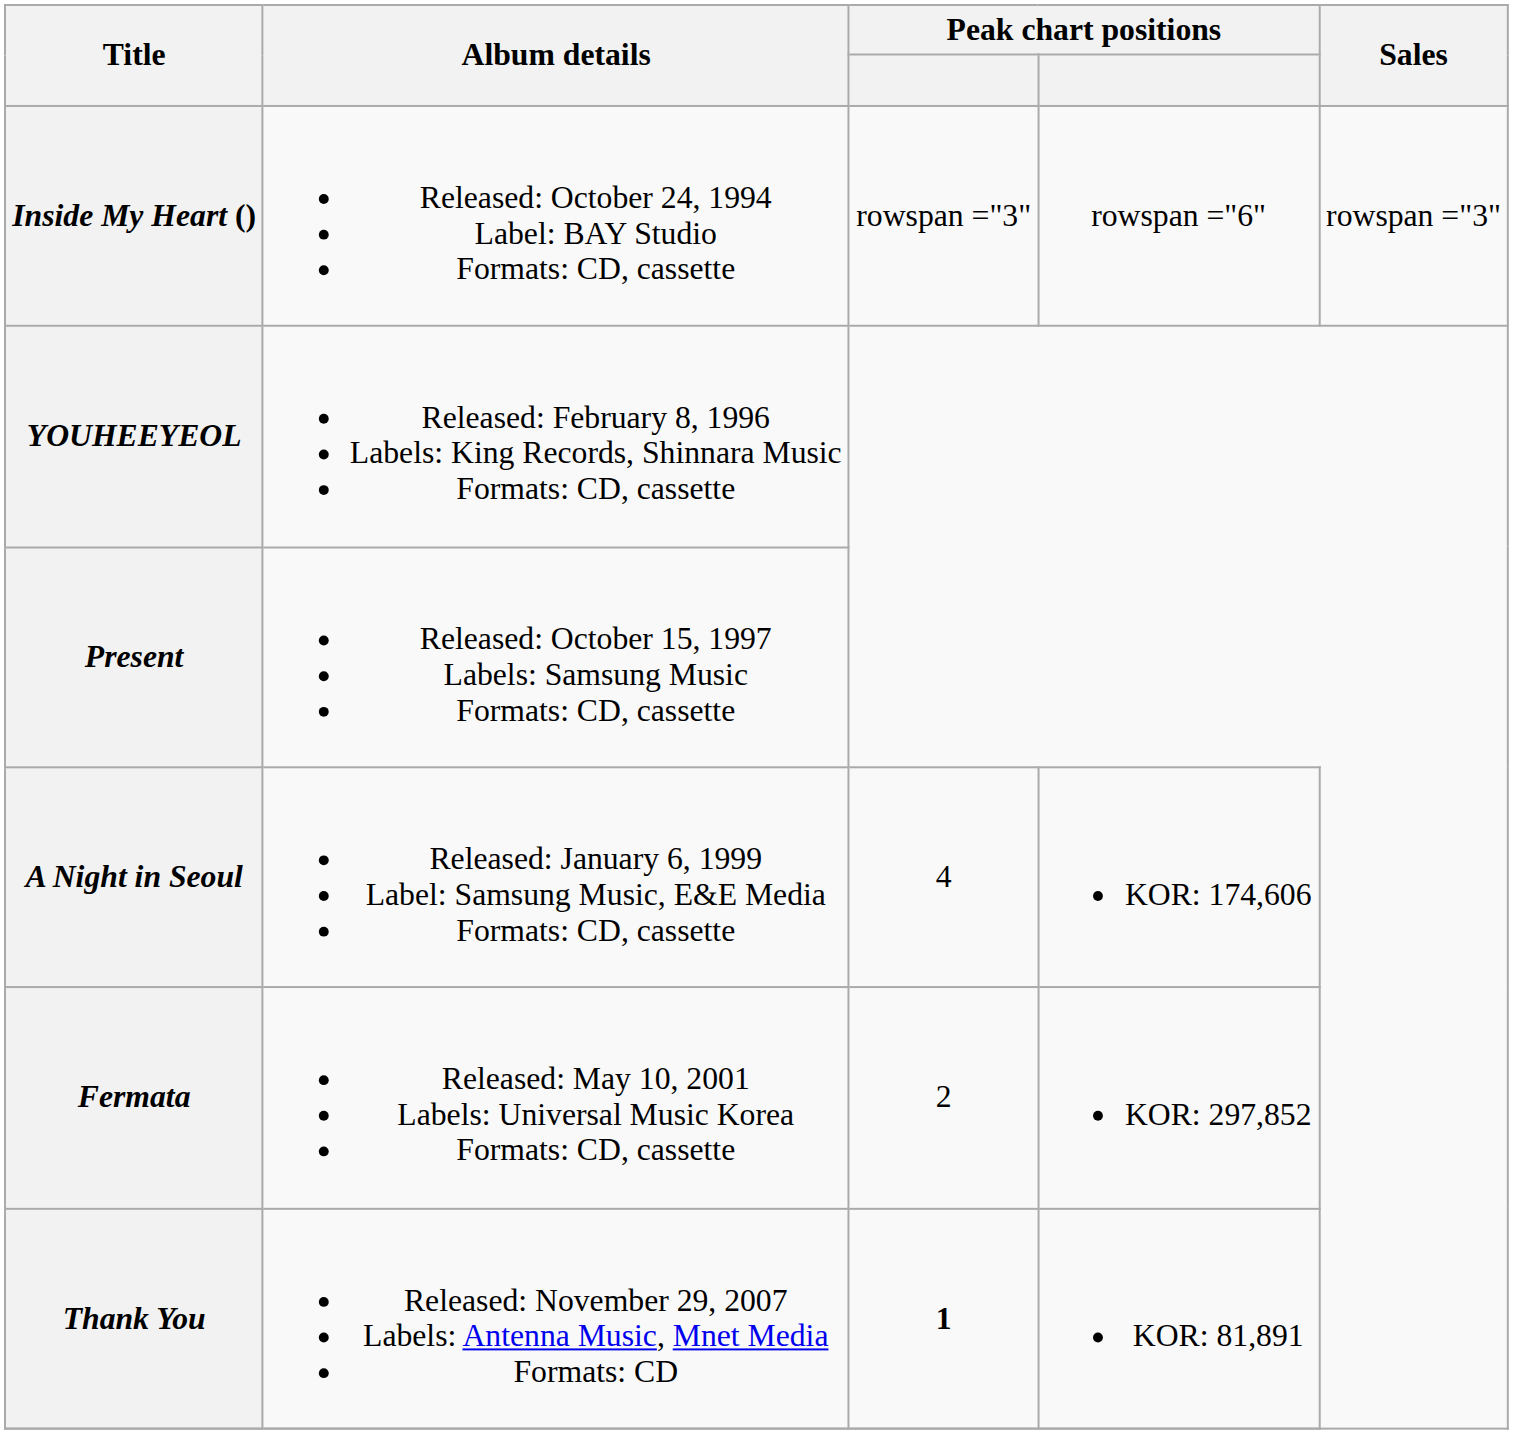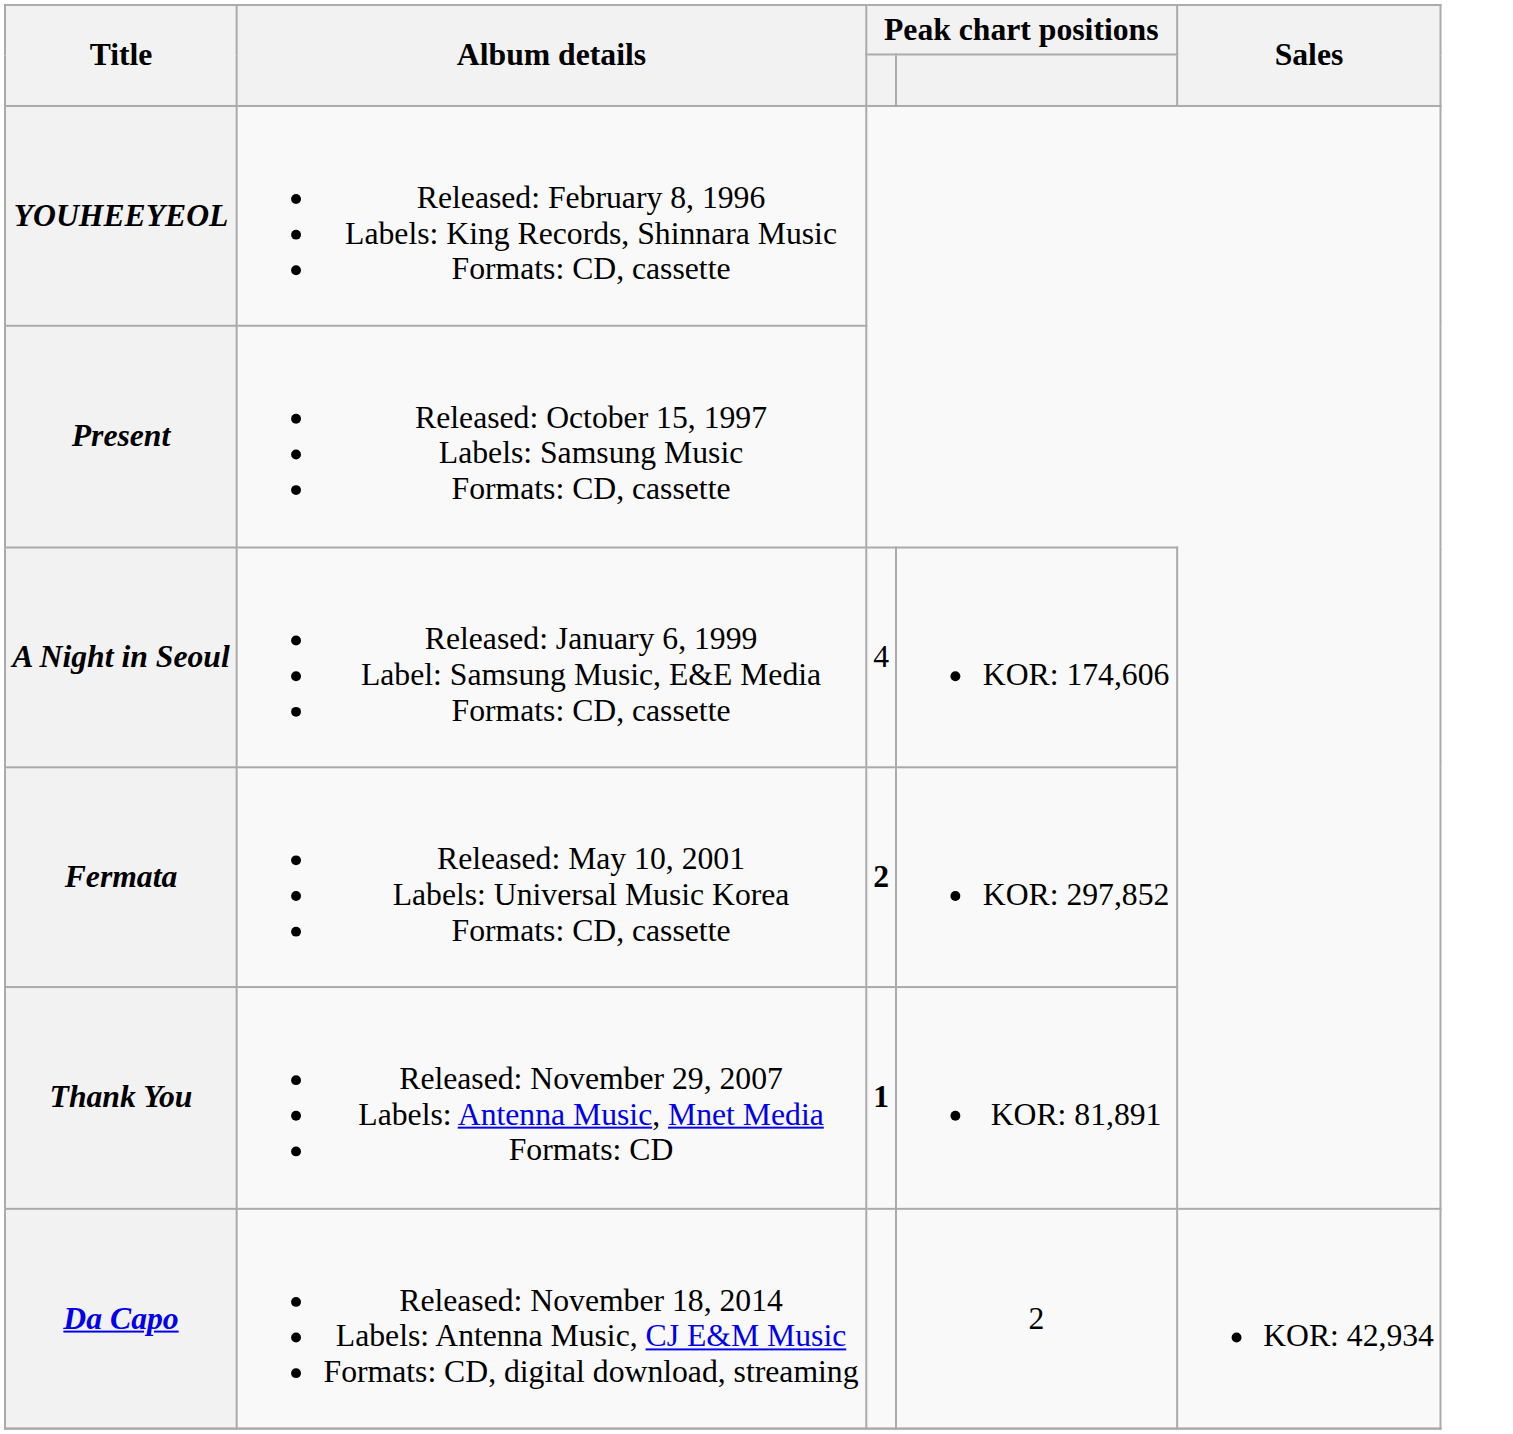- row: Inside My Heart () | Released: October 24, 1994 Label: BAY Studio Formats: CD, cassette | rowspan ="3" | rowspan ="6" | rowspan ="3"
Fermata | column 3: normal -> bold
+ row: Da Capo | Released: November 18, 2014 Labels: Antenna Music, CJ E&M Music Formats: CD, digital download, streaming | 2 | KOR: 42,934
